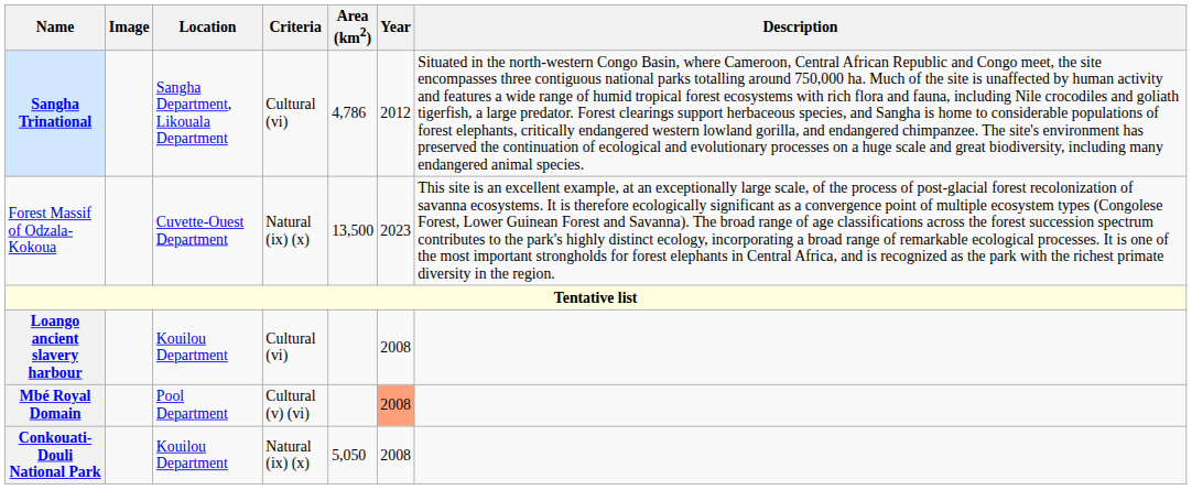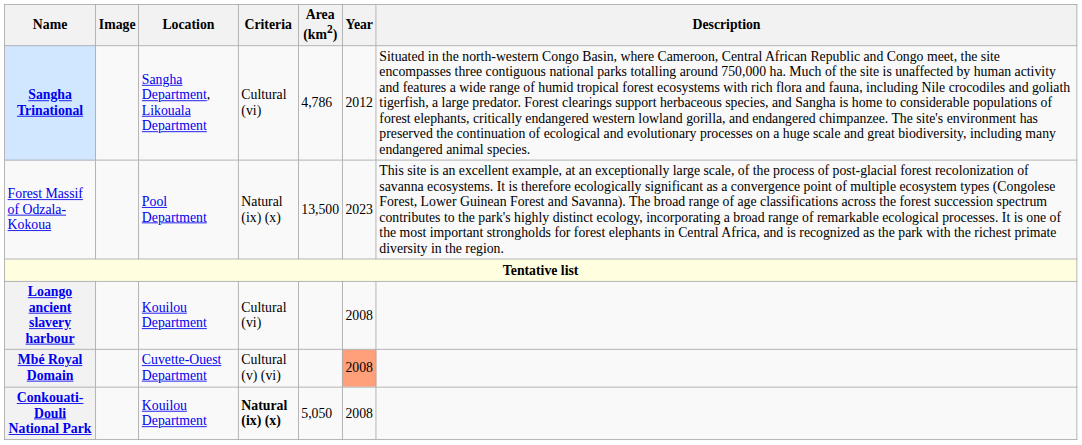Forest Massif of Odzala-Kokoua | Location: Cuvette-Ouest Department -> Pool Department
Mbé Royal Domain | Location: Pool Department -> Cuvette-Ouest Department
Conkouati-Douli National Park | Criteria: normal -> bold
